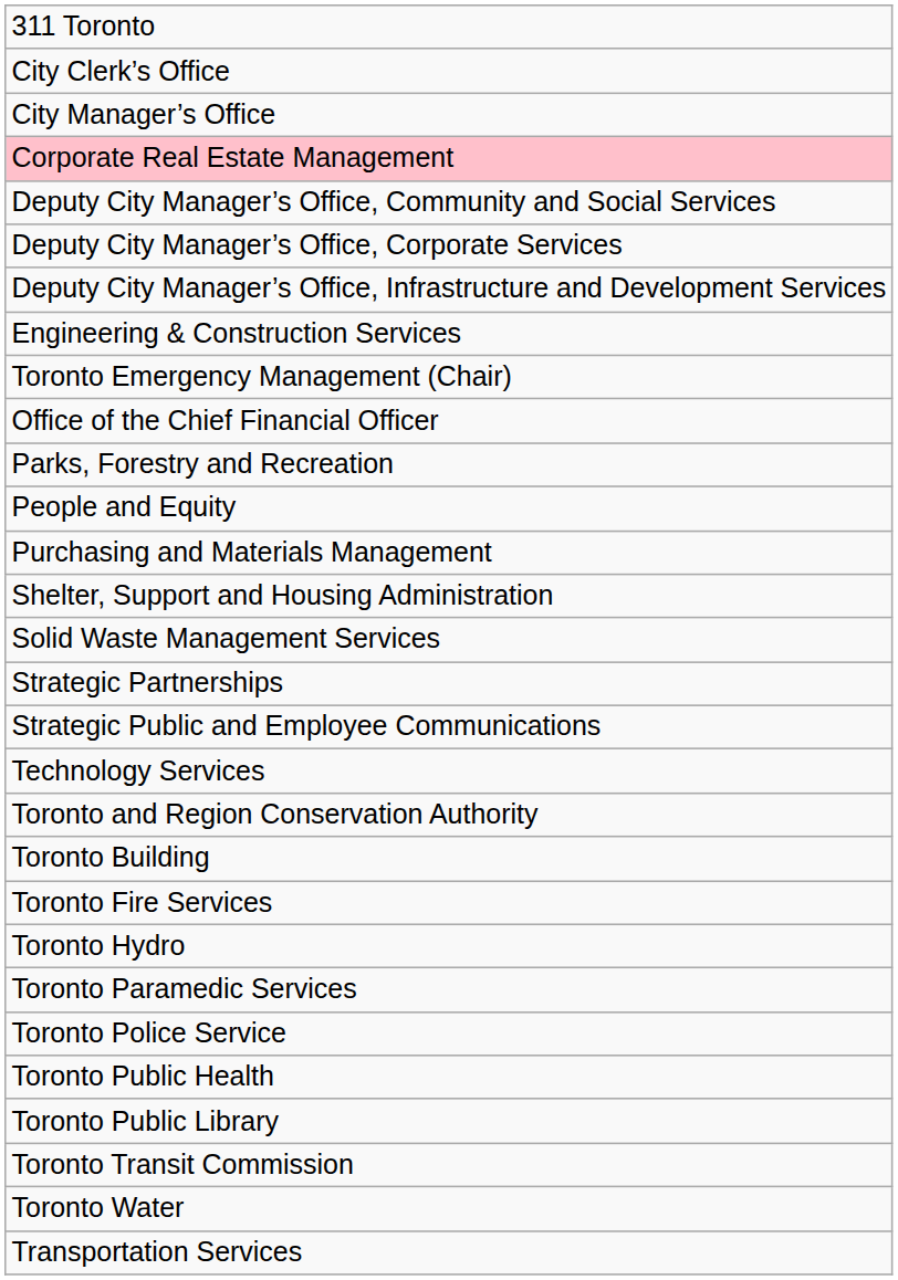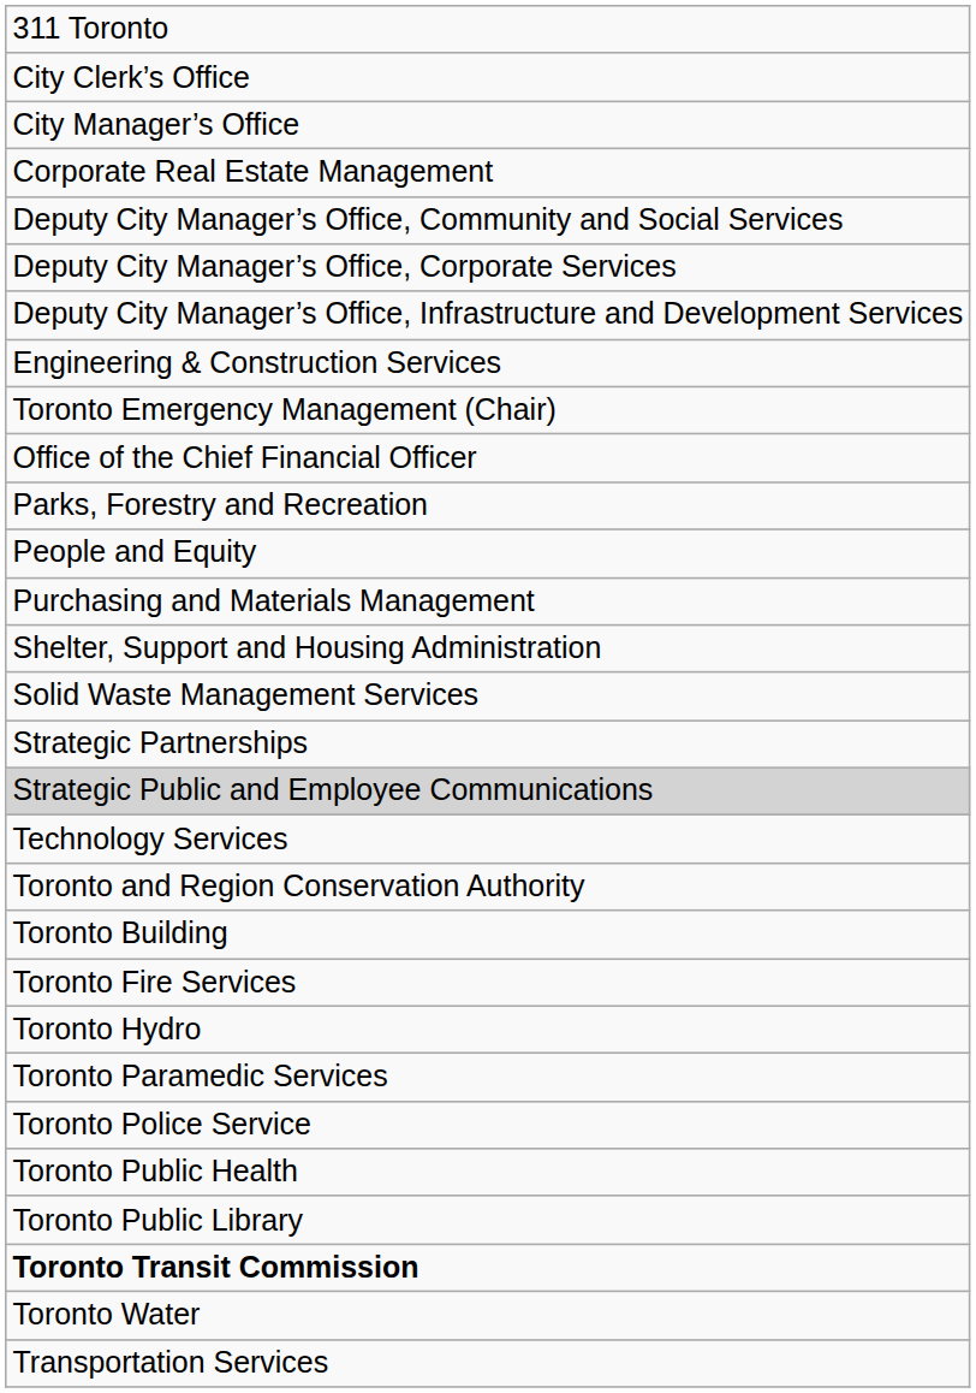row 4 | column 1: pink background -> no background
row 17 | column 1: no background -> lightgrey background
row 27 | column 1: normal -> bold
